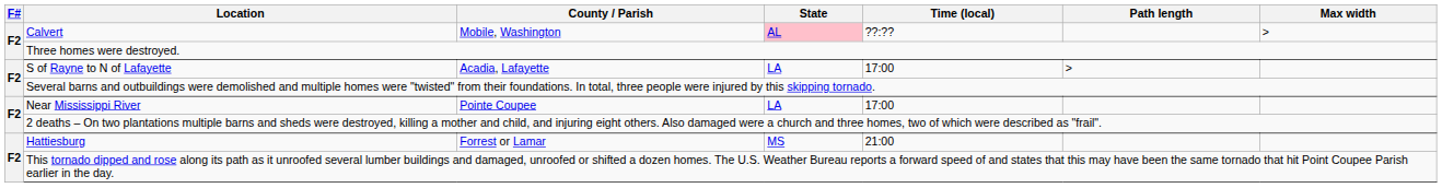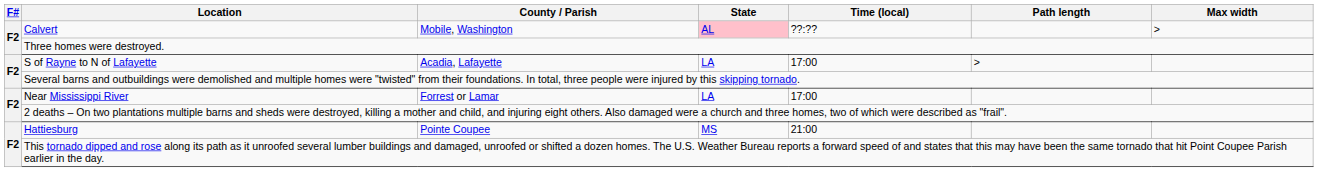Near Mississippi River | County / Parish: Pointe Coupee -> Forrest or Lamar
Hattiesburg | County / Parish: Forrest or Lamar -> Pointe Coupee
